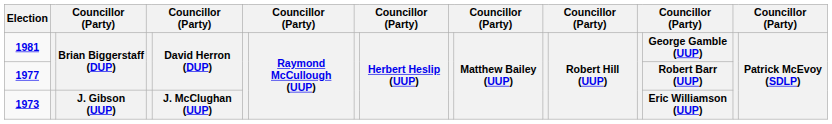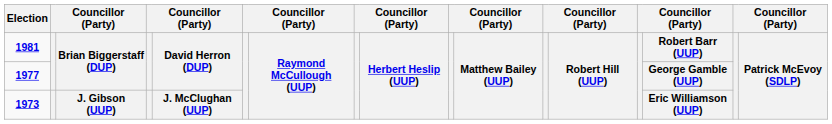1981 | column 15: George Gamble (UUP) -> Robert Barr (UUP)
1977 | column 15: Robert Barr (UUP) -> George Gamble (UUP)
